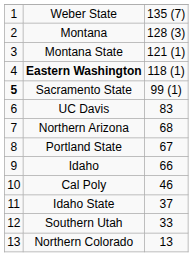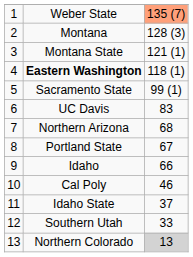Weber State | column 3: no background -> lightsalmon background
Sacramento State | column 1: bold -> normal
Northern Colorado | column 3: no background -> lightgrey background
